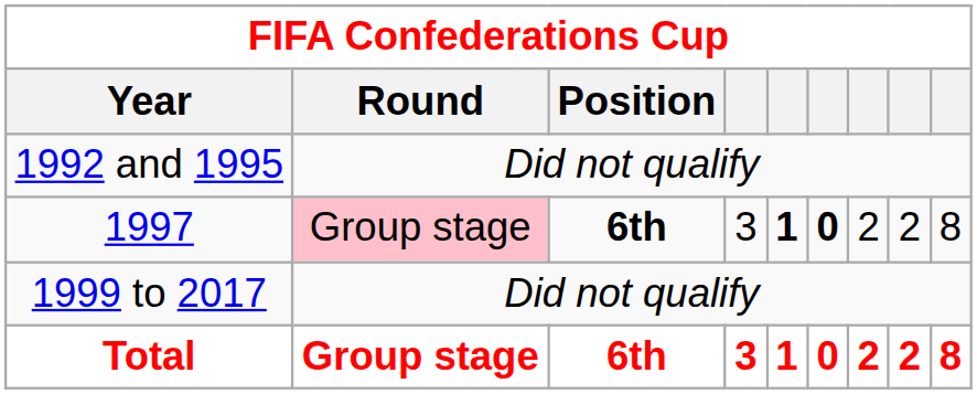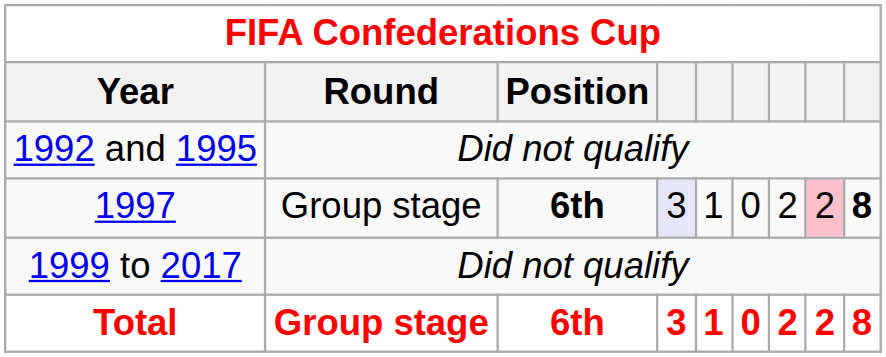1997 | Round: pink background -> no background
1997 | column 4: no background -> lavender background
1997 | column 5: bold -> normal
1997 | column 6: bold -> normal
1997 | column 8: no background -> pink background
1997 | column 9: normal -> bold
